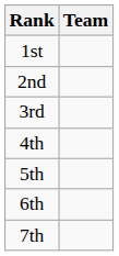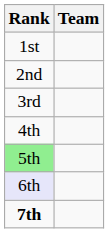5th | Rank: no background -> lightgreen background
6th | Rank: no background -> lavender background
7th | Rank: normal -> bold
